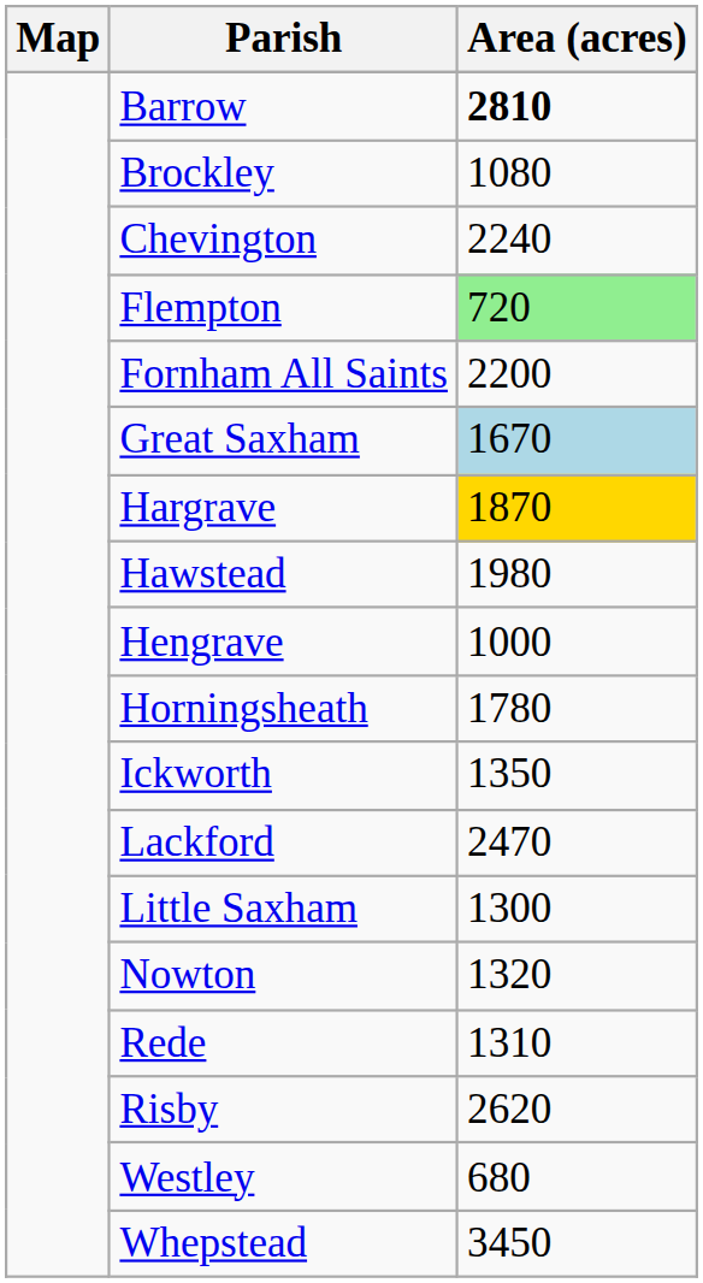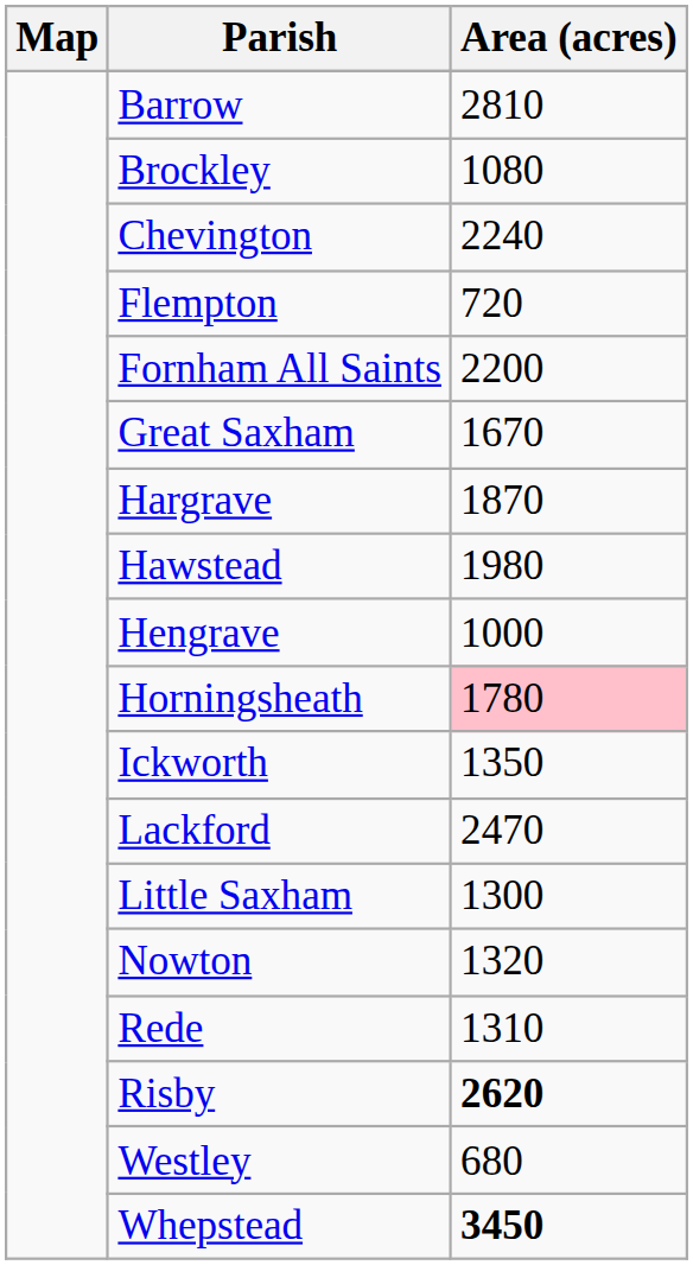Barrow | Area (acres): bold -> normal
Flempton | Area (acres): lightgreen background -> no background
Great Saxham | Area (acres): lightblue background -> no background
Hargrave | Area (acres): gold background -> no background
Horningsheath | Area (acres): no background -> pink background
Risby | Area (acres): normal -> bold
Whepstead | Area (acres): normal -> bold
